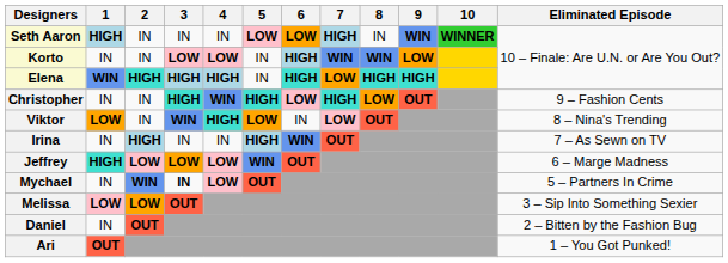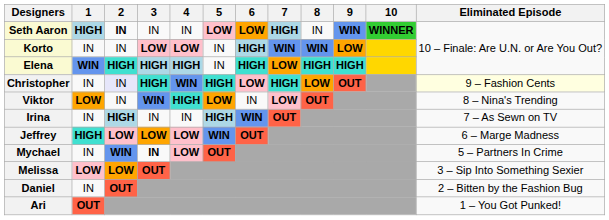Seth Aaron | 2: normal -> bold
Christopher | 2: no background -> lavender background
Christopher | Eliminated Episode: no background -> lightyellow background
